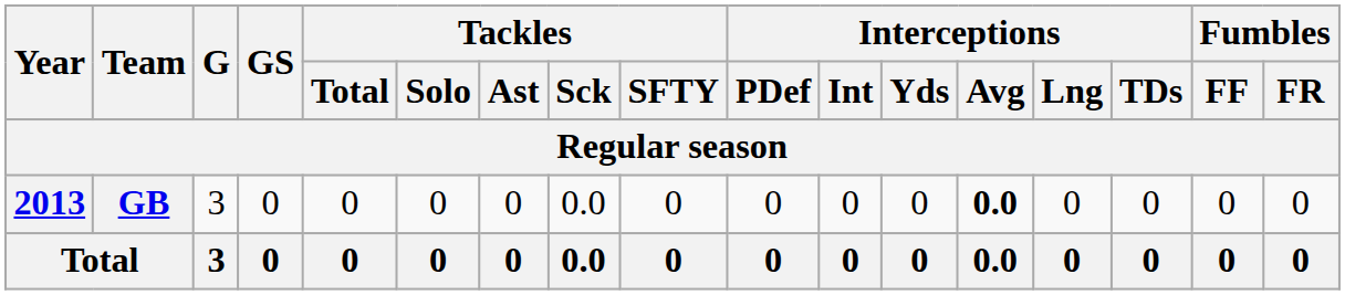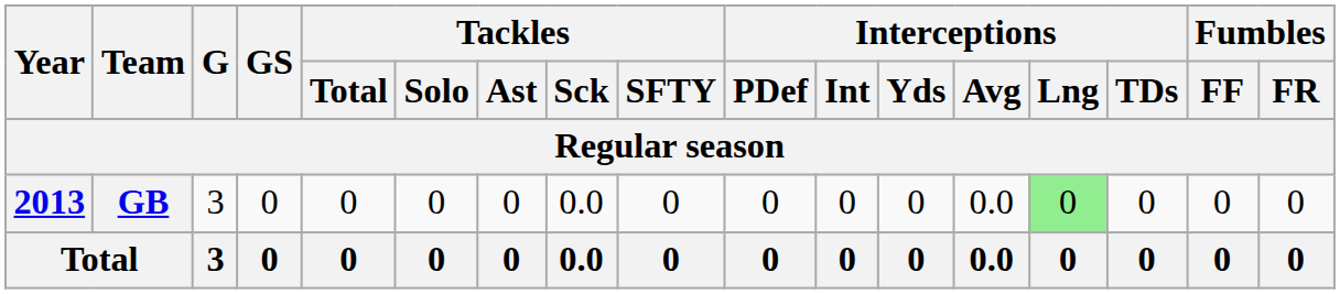GB | Interceptions / Avg: bold -> normal
GB | Interceptions / Lng: no background -> lightgreen background
